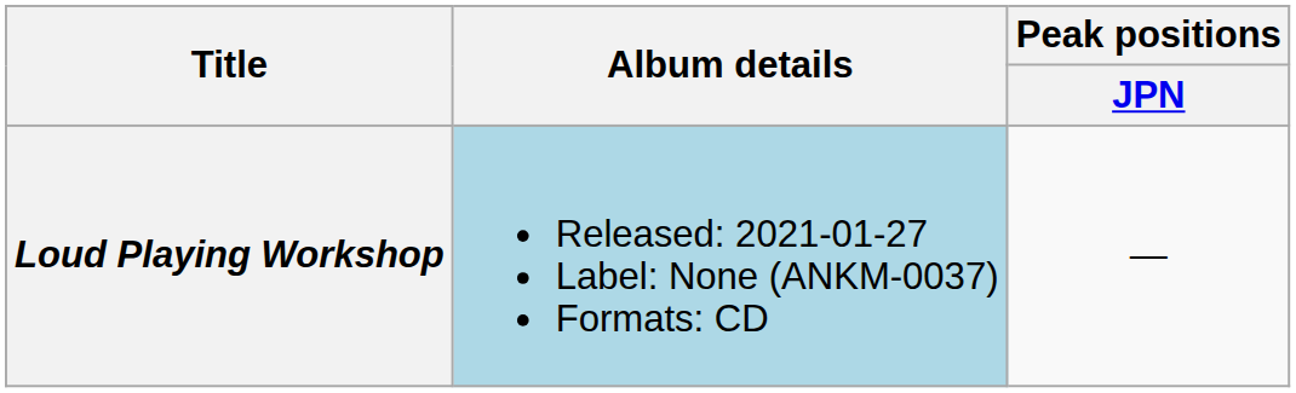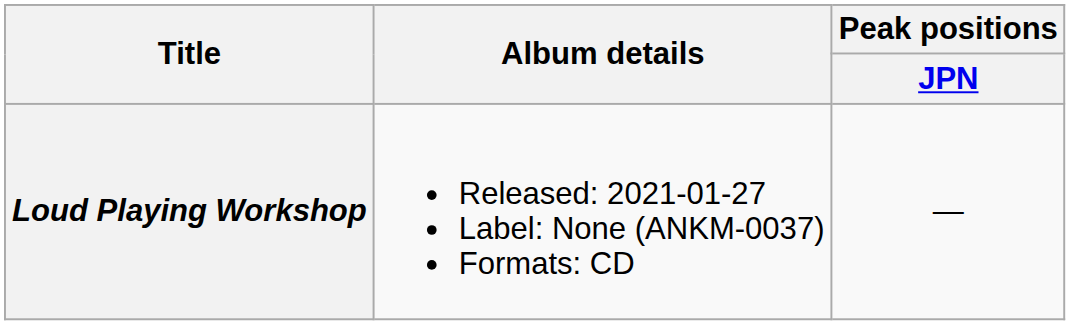Loud Playing Workshop | Album details: lightblue background -> no background
